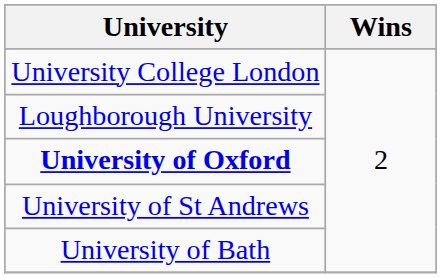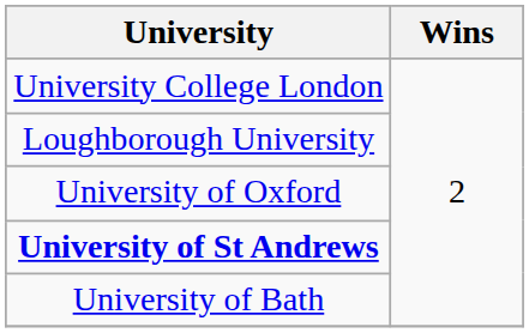University of Oxford | University: bold -> normal
University of St Andrews | University: normal -> bold
